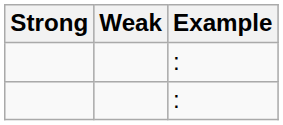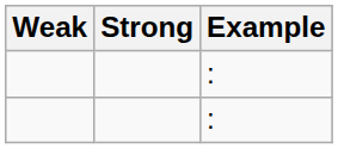columns swapped: Strong <-> Weak
